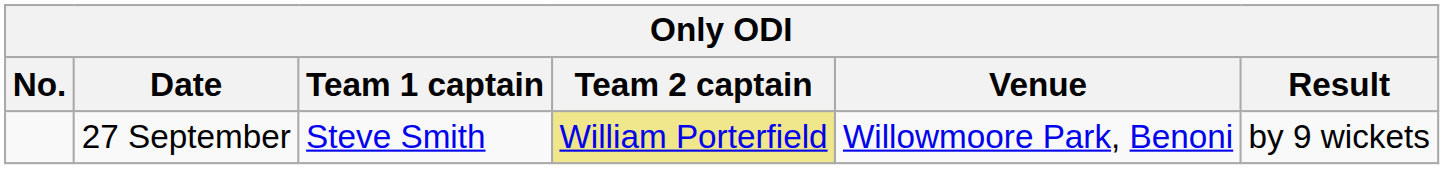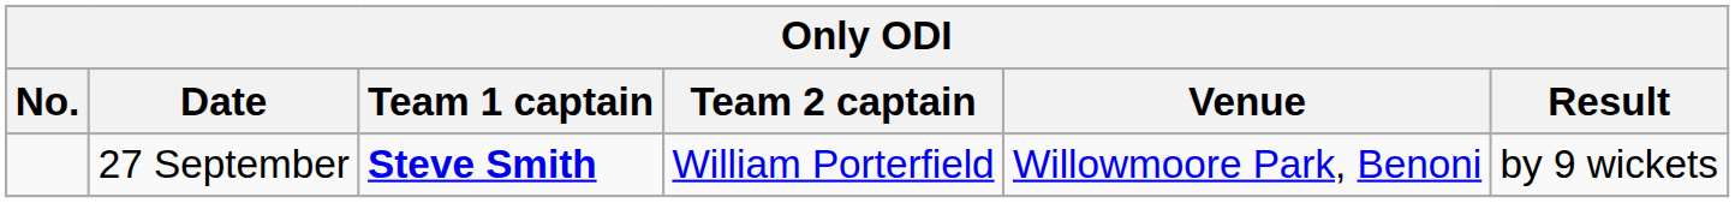27 September | Team 1 captain: normal -> bold
27 September | Team 2 captain: khaki background -> no background
